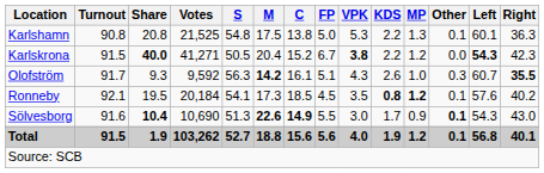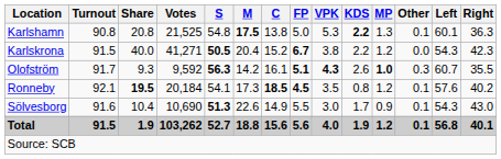Karlshamn | M: normal -> bold
Karlshamn | KDS: normal -> bold
Karlskrona | Share: bold -> normal
Karlskrona | S: normal -> bold
Karlskrona | FP: normal -> bold
Karlskrona | VPK: bold -> normal
Karlskrona | Left: bold -> normal
Olofström | S: normal -> bold
Olofström | M: bold -> normal
Olofström | FP: normal -> bold
Olofström | VPK: normal -> bold
Olofström | MP: normal -> bold
Olofström | Right: bold -> normal
Ronneby | Share: normal -> bold
Ronneby | C: normal -> bold
Ronneby | FP: normal -> bold
Ronneby | KDS: bold -> normal
Ronneby | MP: bold -> normal
Sölvesborg | Share: bold -> normal
Sölvesborg | S: normal -> bold
Sölvesborg | M: bold -> normal
Sölvesborg | C: bold -> normal
Sölvesborg | Other: bold -> normal
